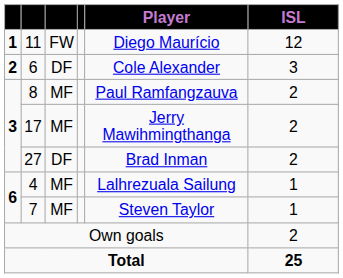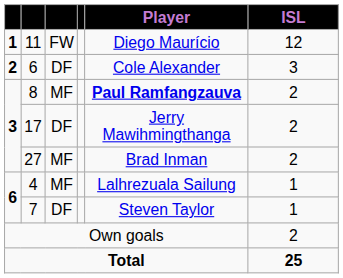8 | Player: normal -> bold
17 | column 3: MF -> DF
27 | column 3: DF -> MF
7 | column 3: MF -> DF
